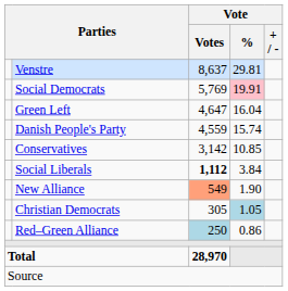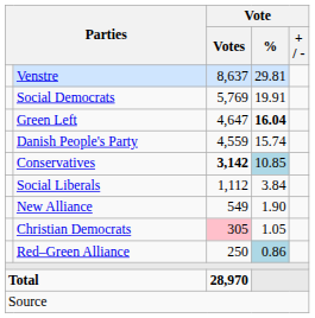Social Democrats | Vote / %: pink background -> no background
Green Left | Vote / %: normal -> bold
Conservatives | Vote / Votes: normal -> bold
Conservatives | Vote / %: no background -> lightblue background
Social Liberals | Vote / Votes: bold -> normal
New Alliance | Vote / Votes: lightsalmon background -> no background
Christian Democrats | Vote / Votes: no background -> pink background
Christian Democrats | Vote / %: lightblue background -> no background
Red–Green Alliance | Vote / Votes: lightblue background -> no background
Red–Green Alliance | Vote / %: no background -> lightblue background
